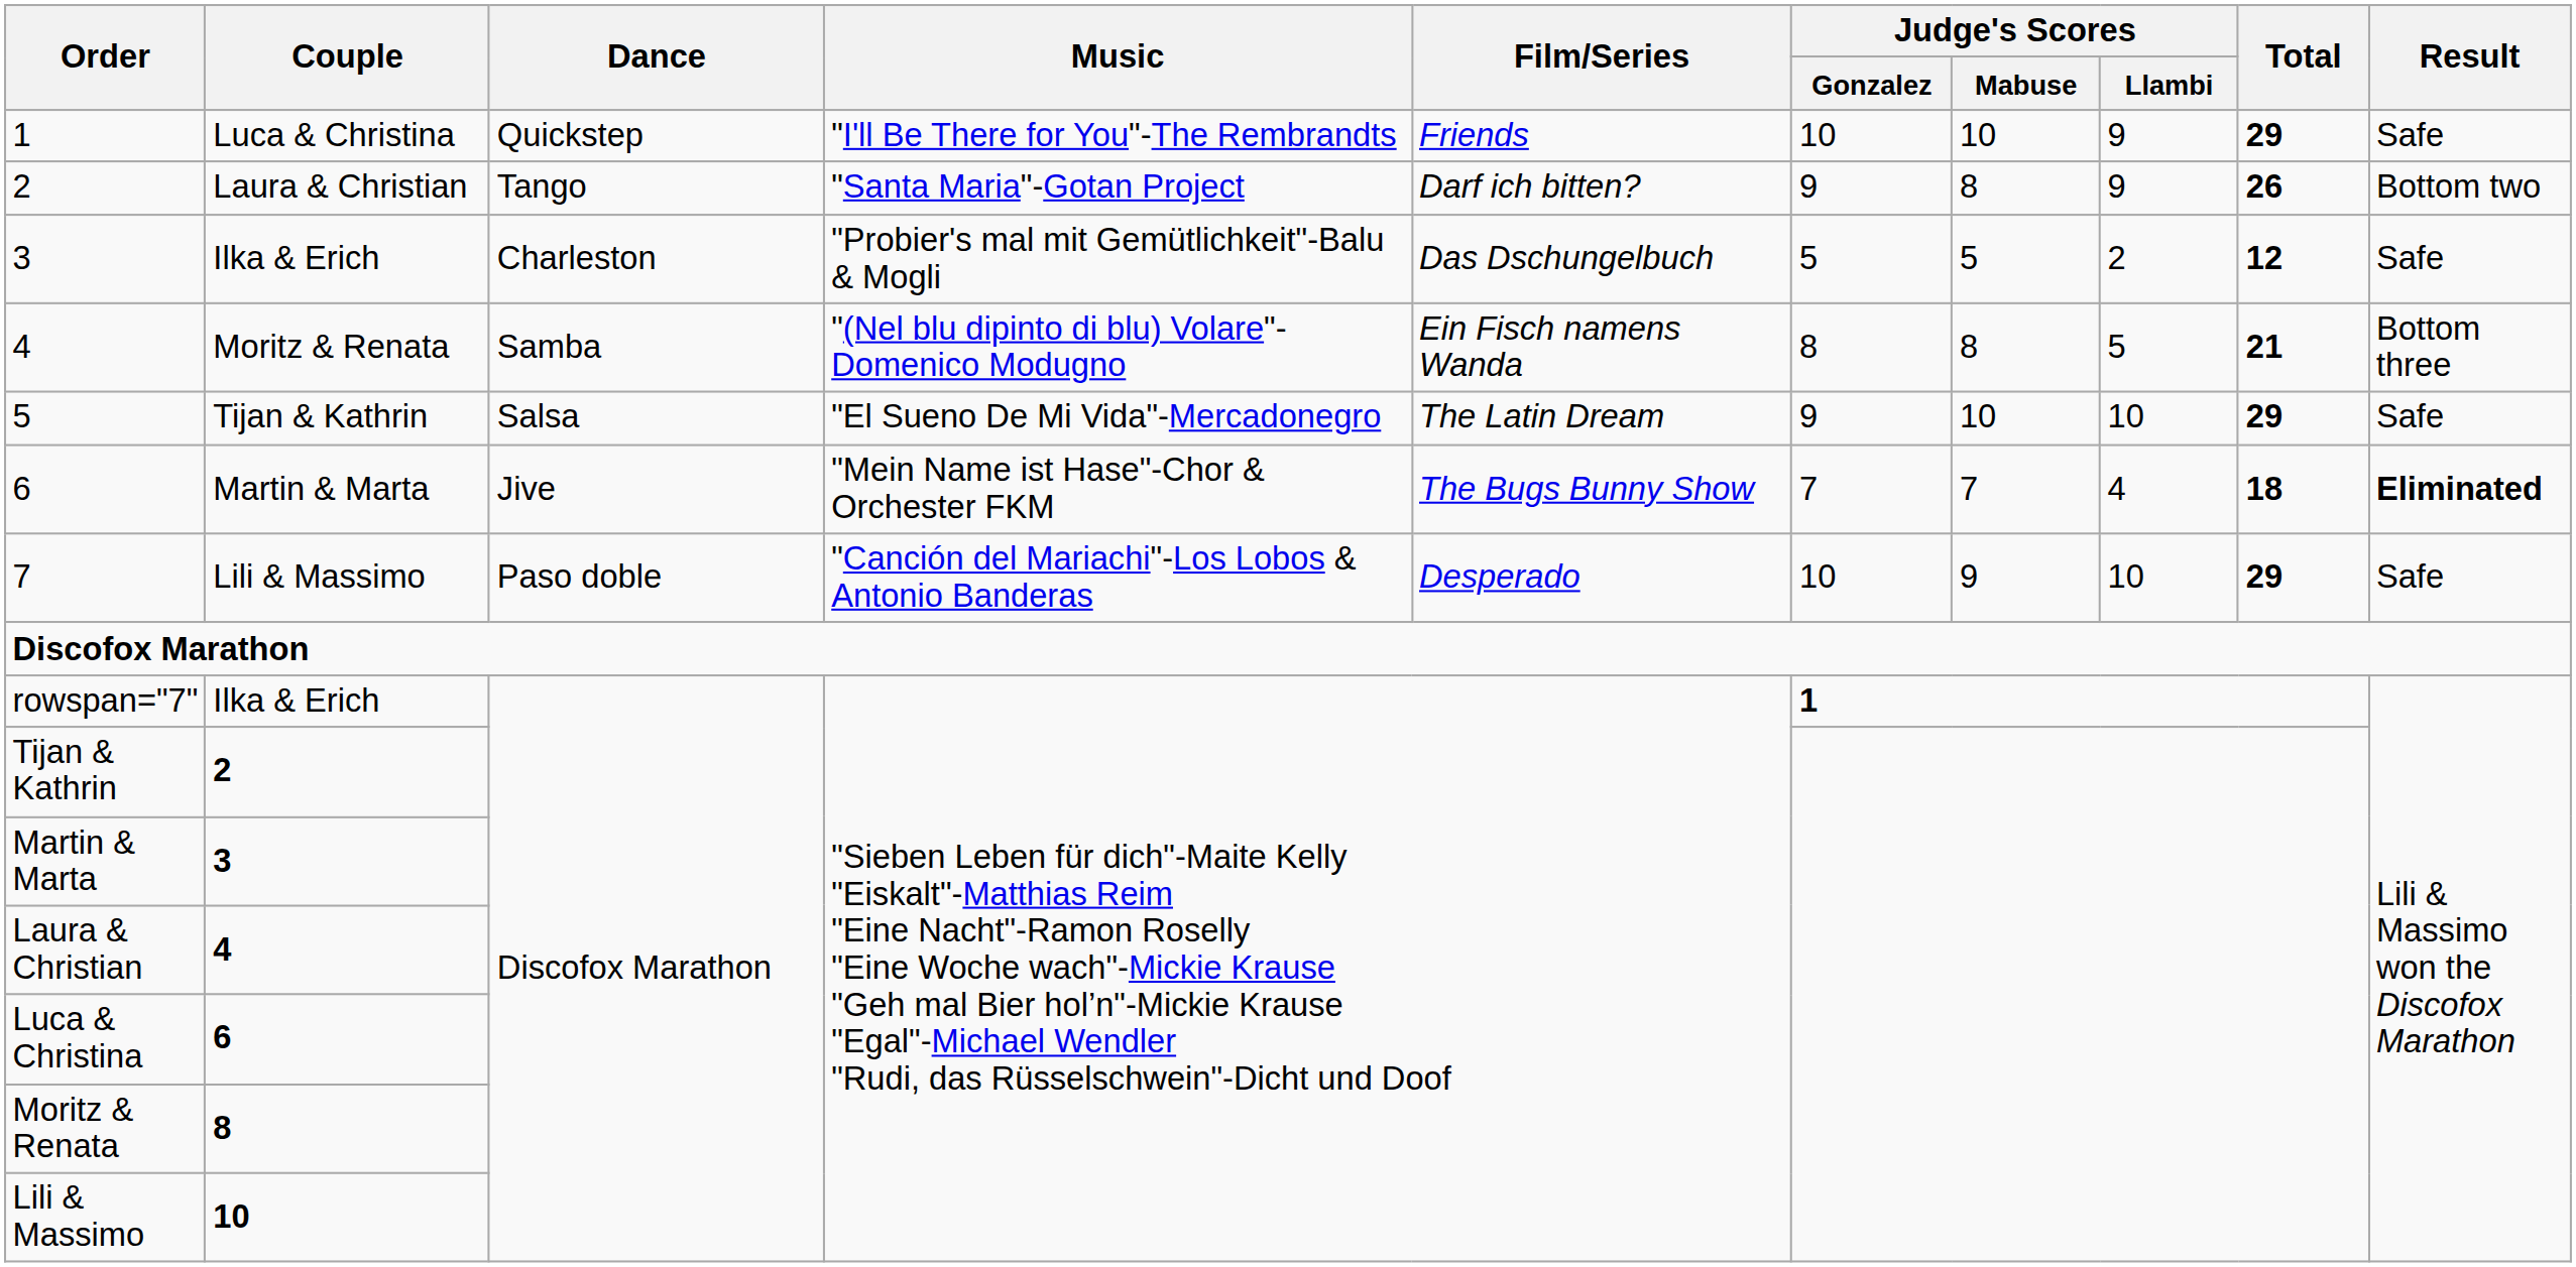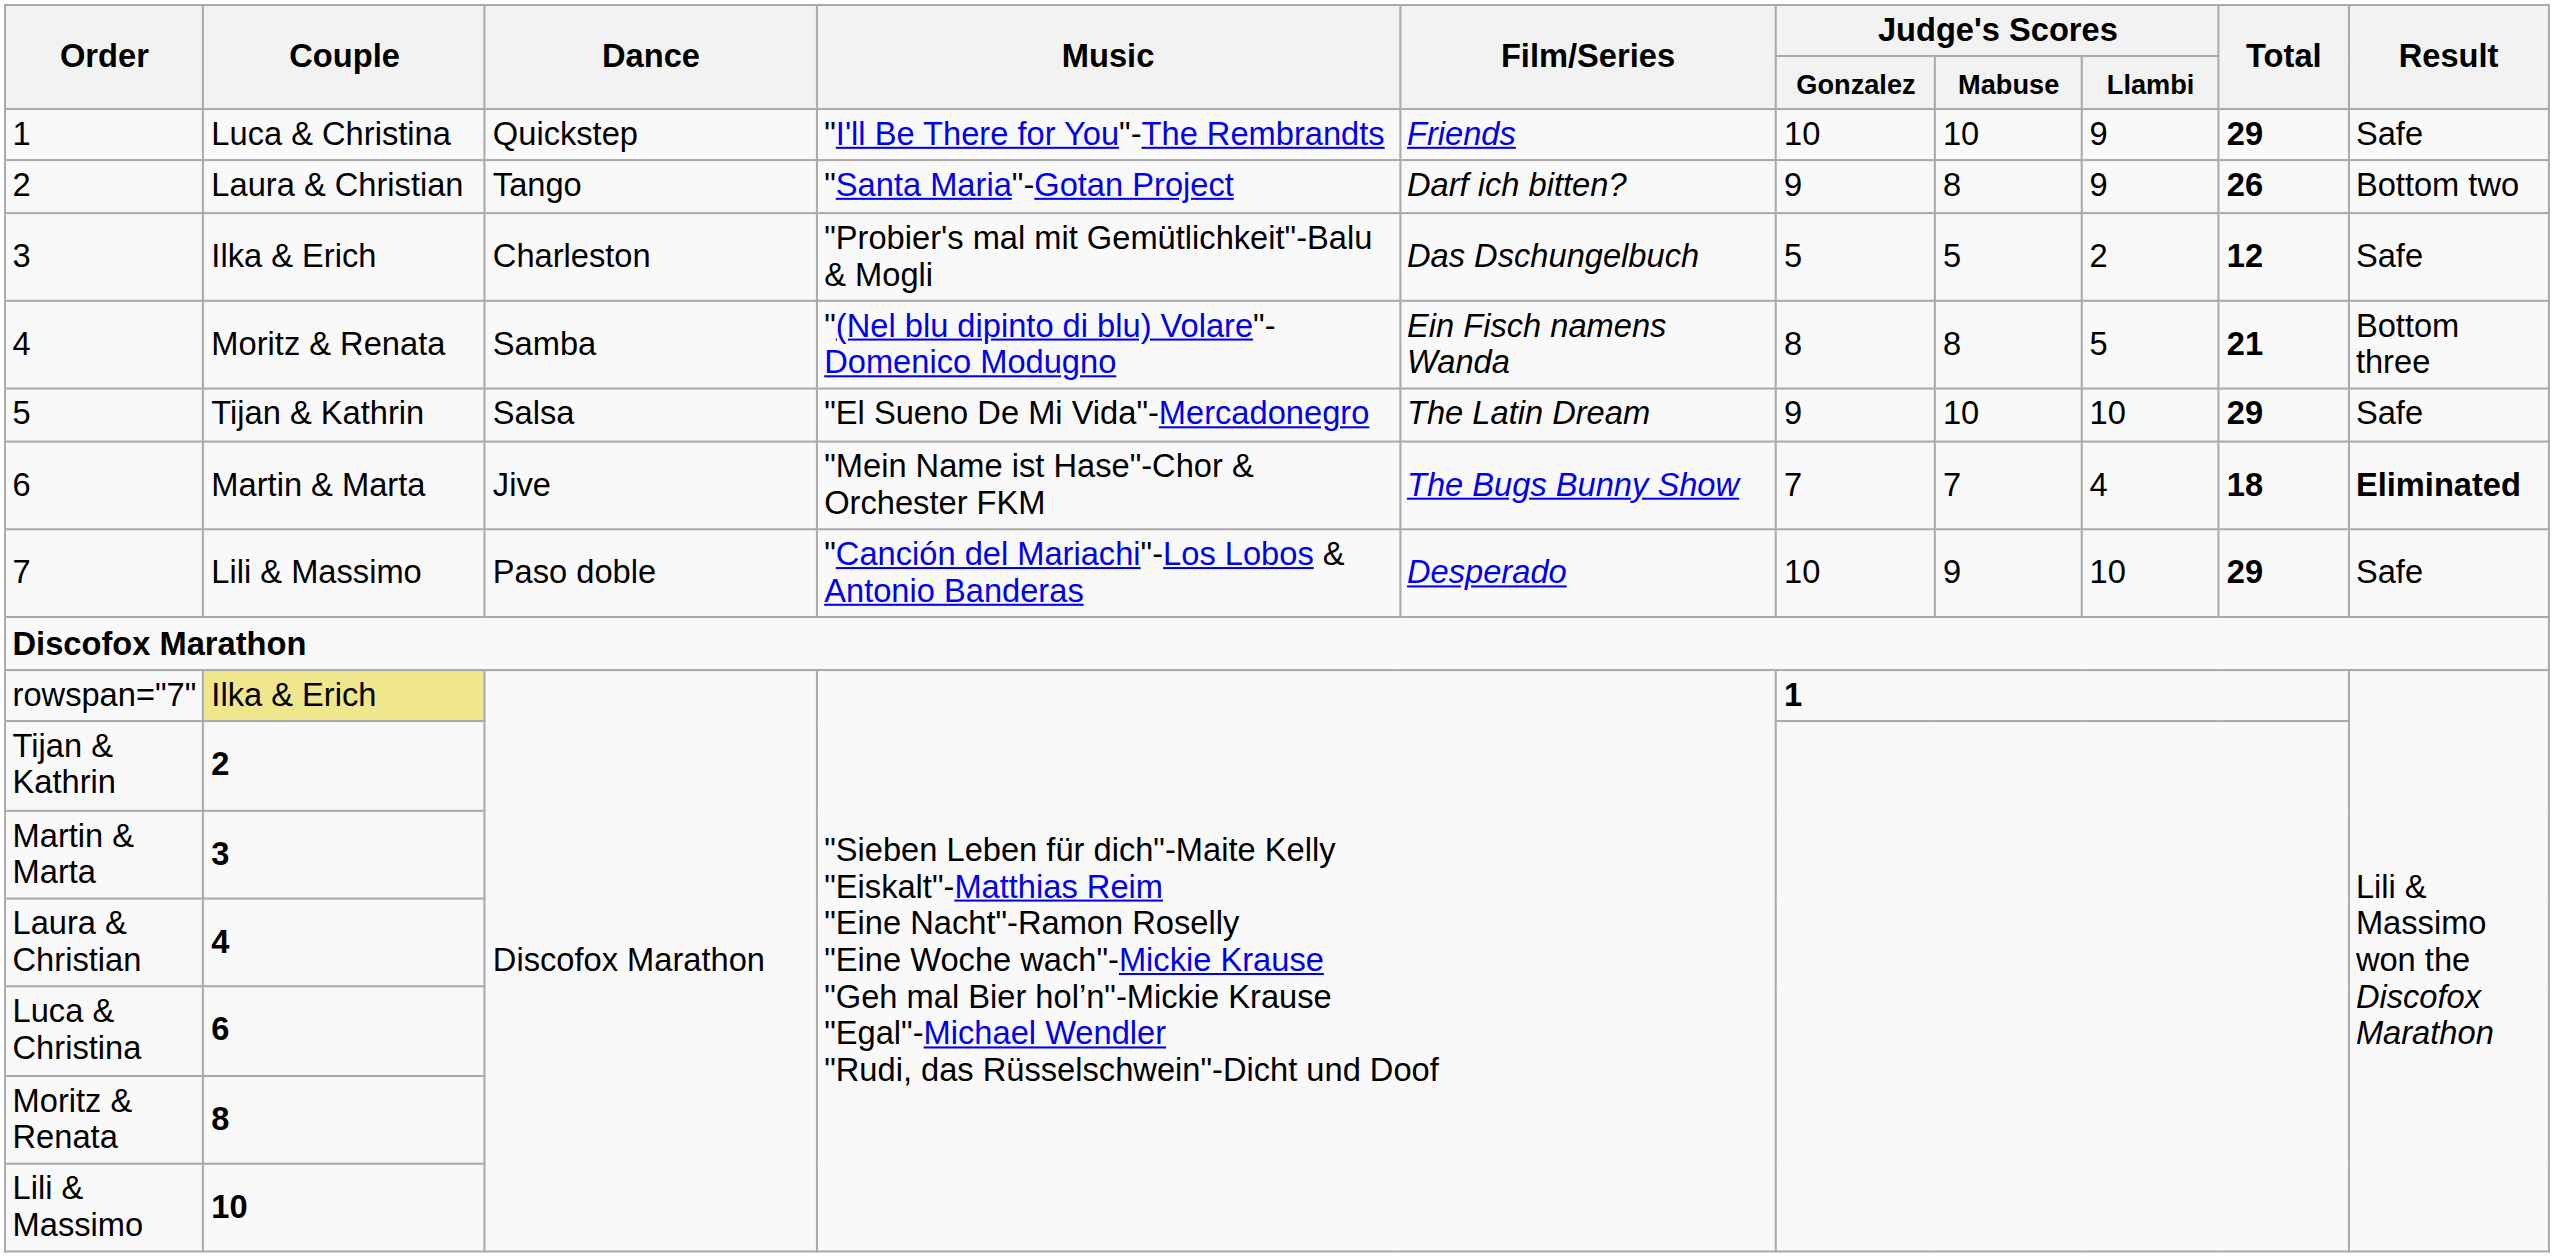rowspan="7" | Couple: no background -> khaki background
